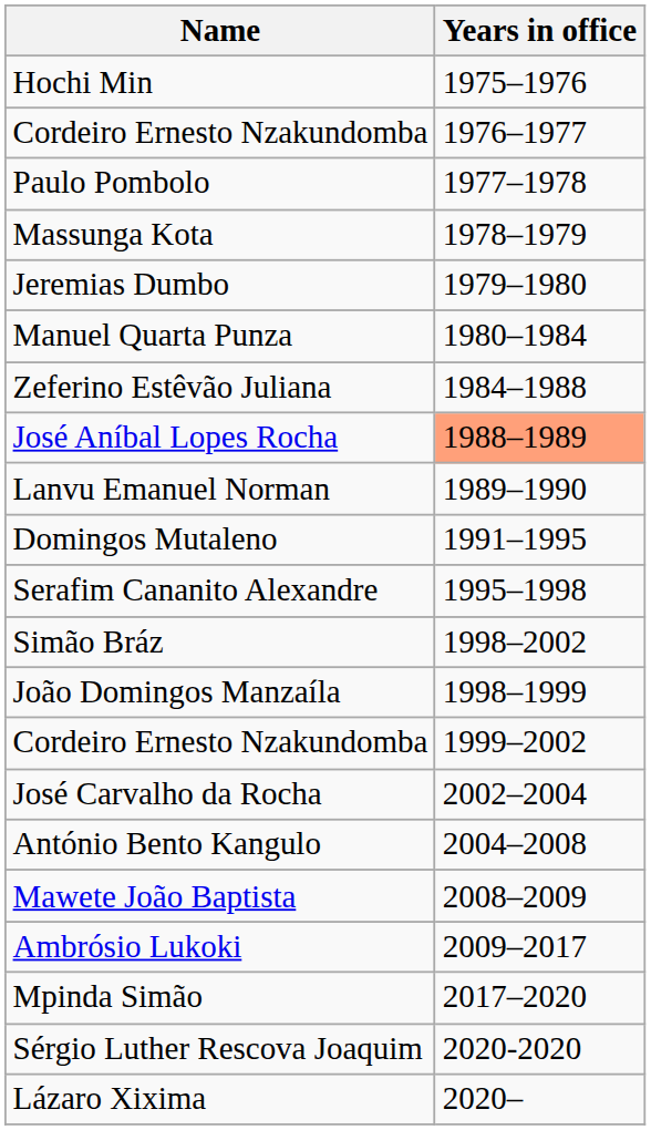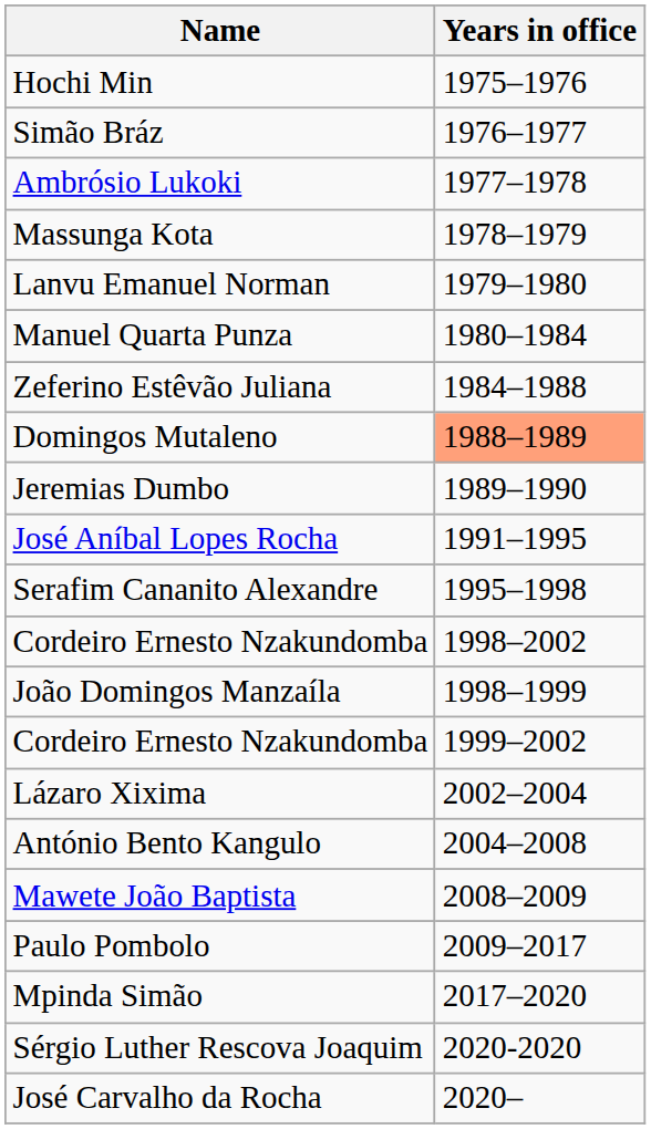row 3 | Name: Cordeiro Ernesto Nzakundomba -> Simão Bráz
row 4 | Name: Paulo Pombolo -> Ambrósio Lukoki
row 6 | Name: Jeremias Dumbo -> Lanvu Emanuel Norman
row 9 | Name: José Aníbal Lopes Rocha -> Domingos Mutaleno
row 10 | Name: Lanvu Emanuel Norman -> Jeremias Dumbo
row 11 | Name: Domingos Mutaleno -> José Aníbal Lopes Rocha
row 13 | Name: Simão Bráz -> Cordeiro Ernesto Nzakundomba
row 16 | Name: José Carvalho da Rocha -> Lázaro Xixima
row 19 | Name: Ambrósio Lukoki -> Paulo Pombolo
row 22 | Name: Lázaro Xixima -> José Carvalho da Rocha
